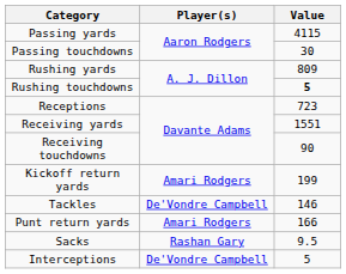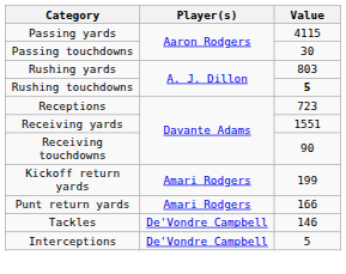Rushing yards | Value: 809 -> 803
rows swapped: Punt return yards <-> Tackles
- row: Sacks | Rashan Gary | 9.5
